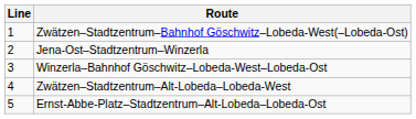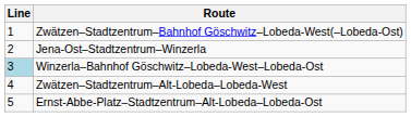Winzerla–Bahnhof Göschwitz–Lobeda-West–Lobeda-Ost | Line: no background -> lightblue background
